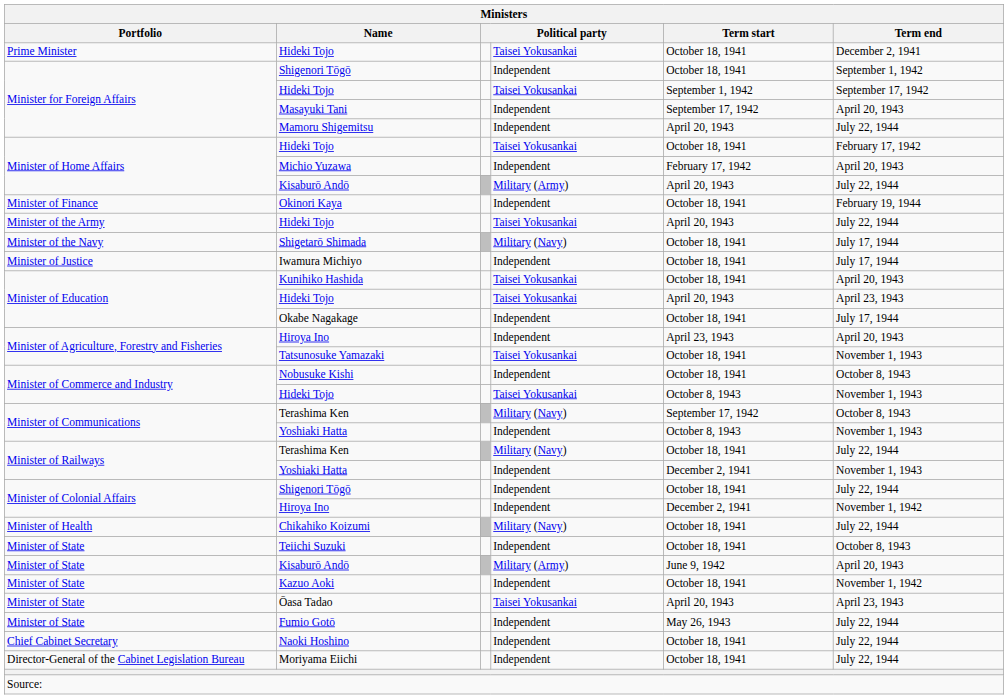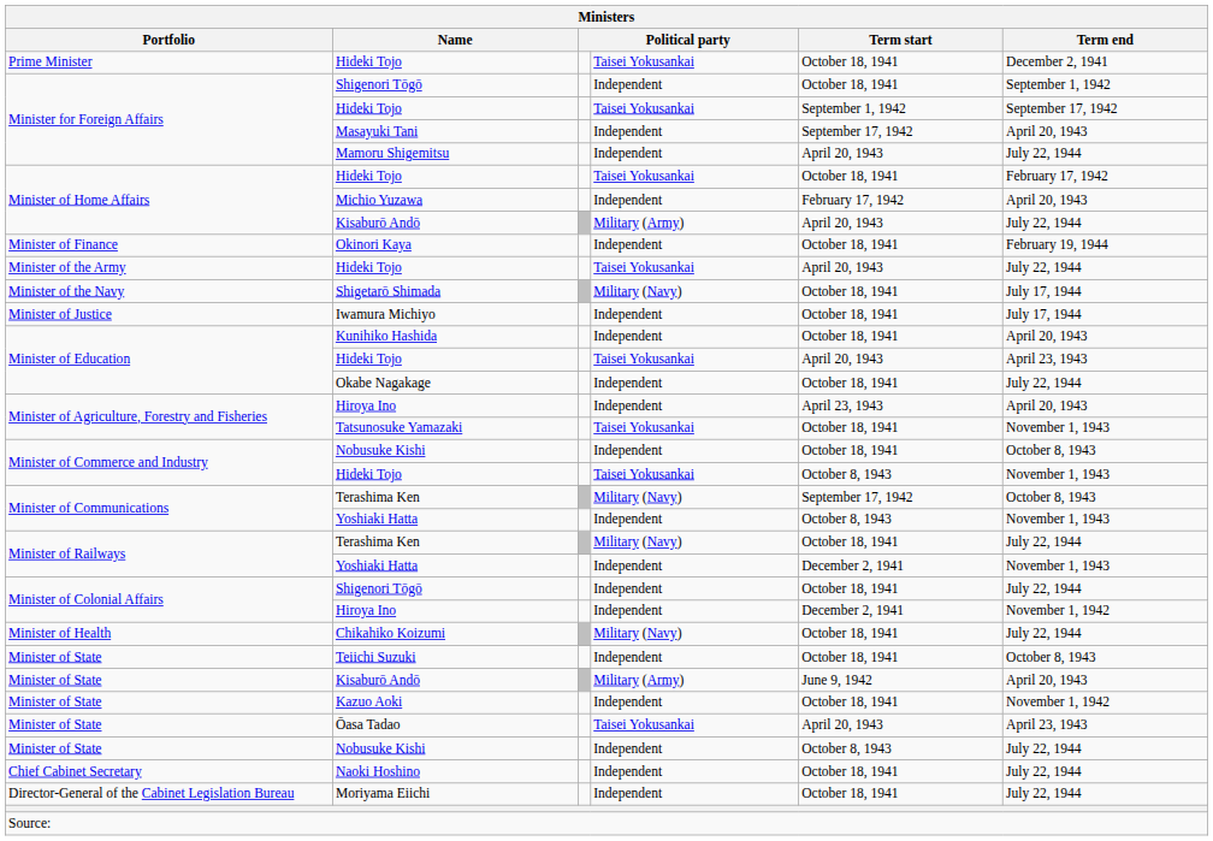Kunihiko Hashida | column 4: Taisei Yokusankai -> Independent
Okabe Nagakage | Term end: July 17, 1944 -> July 22, 1944
- row: Minister of State | Fumio Gotō | Independent | May 26, 1943 | July 22, 1944
+ row: Minister of State | Nobusuke Kishi | Independent | October 8, 1943 | July 22, 1944
